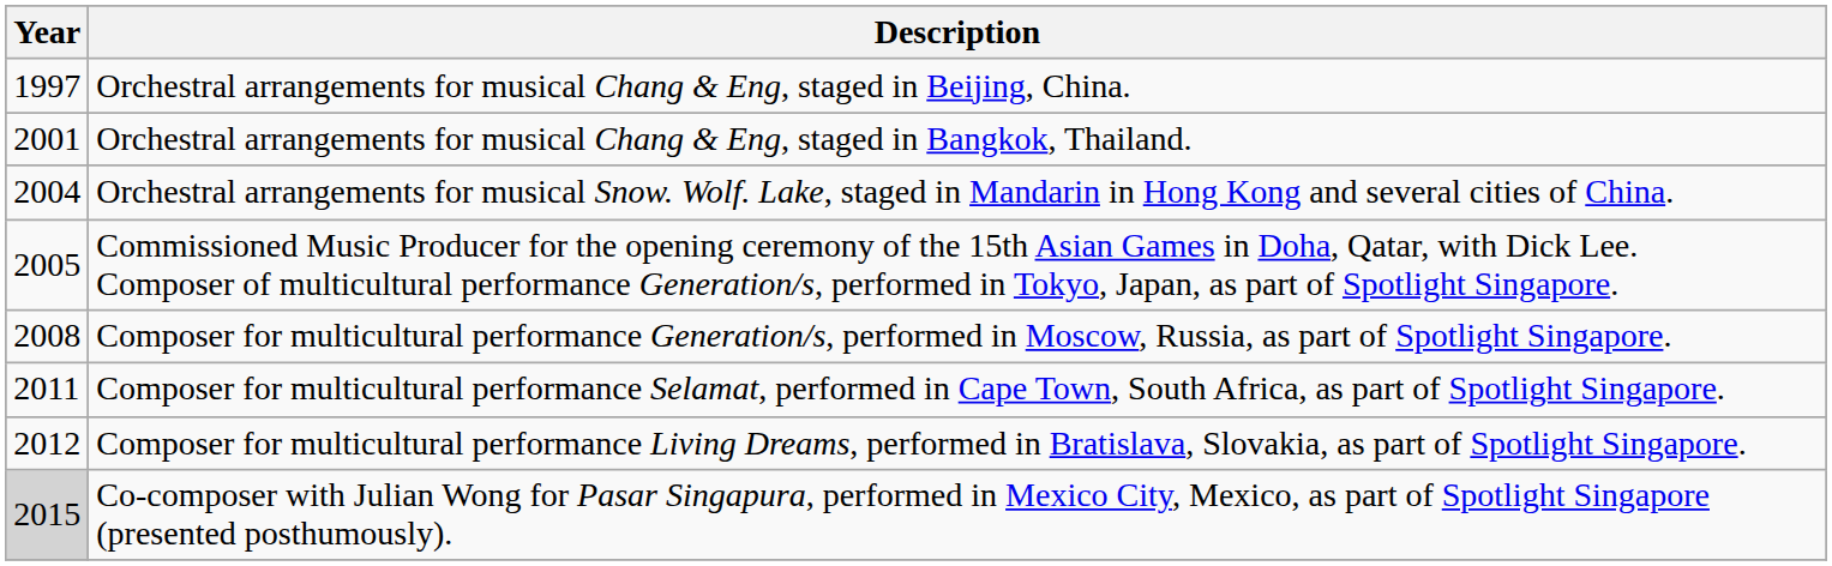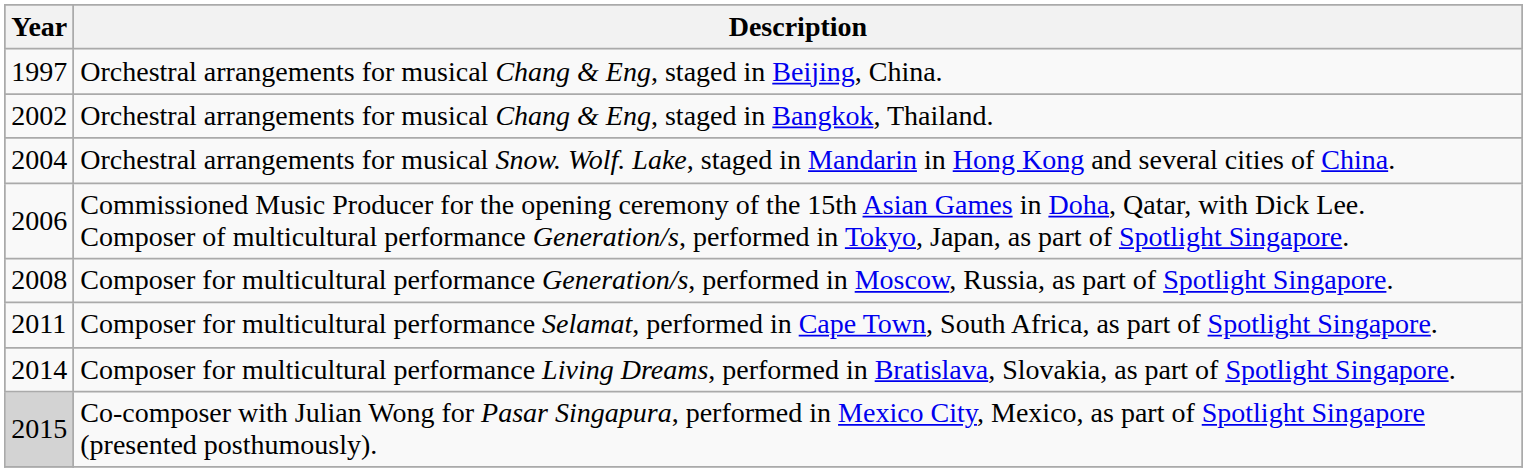row 3 | Year: 2001 -> 2002
row 5 | Year: 2005 -> 2006
row 8 | Year: 2012 -> 2014
